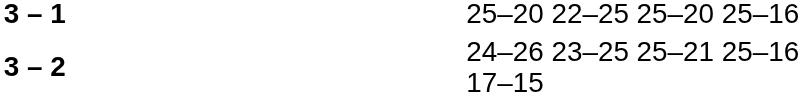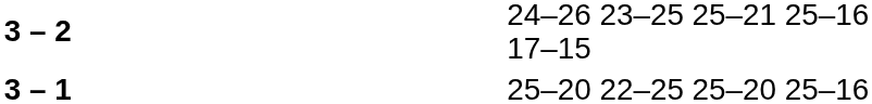rows swapped: 3 – 1 <-> 3 – 2
